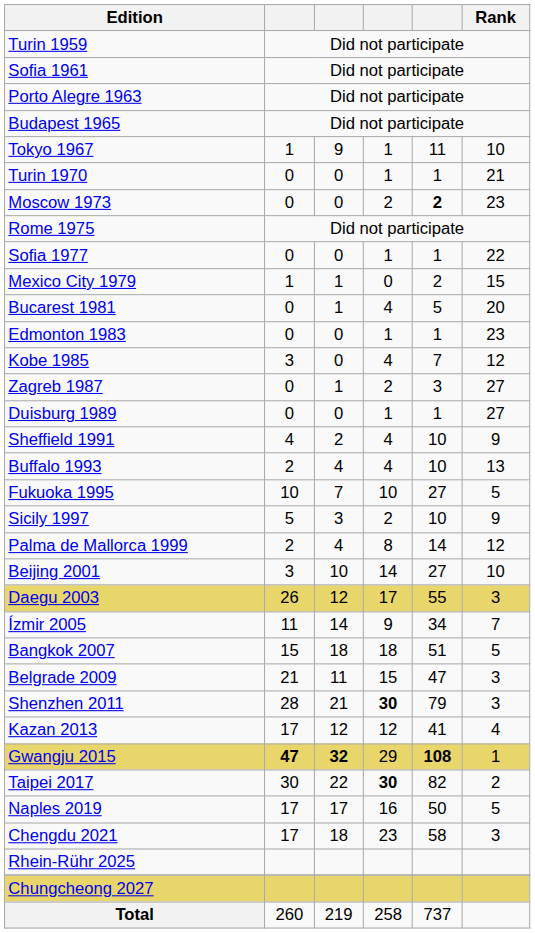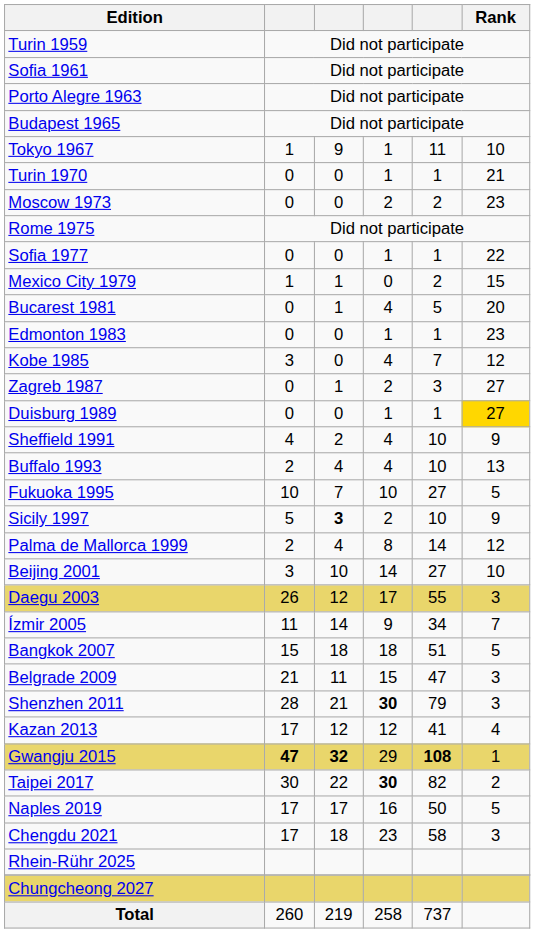Moscow 1973 | column 5: bold -> normal
Duisburg 1989 | Rank: no background -> gold background
Sicily 1997 | column 3: normal -> bold
